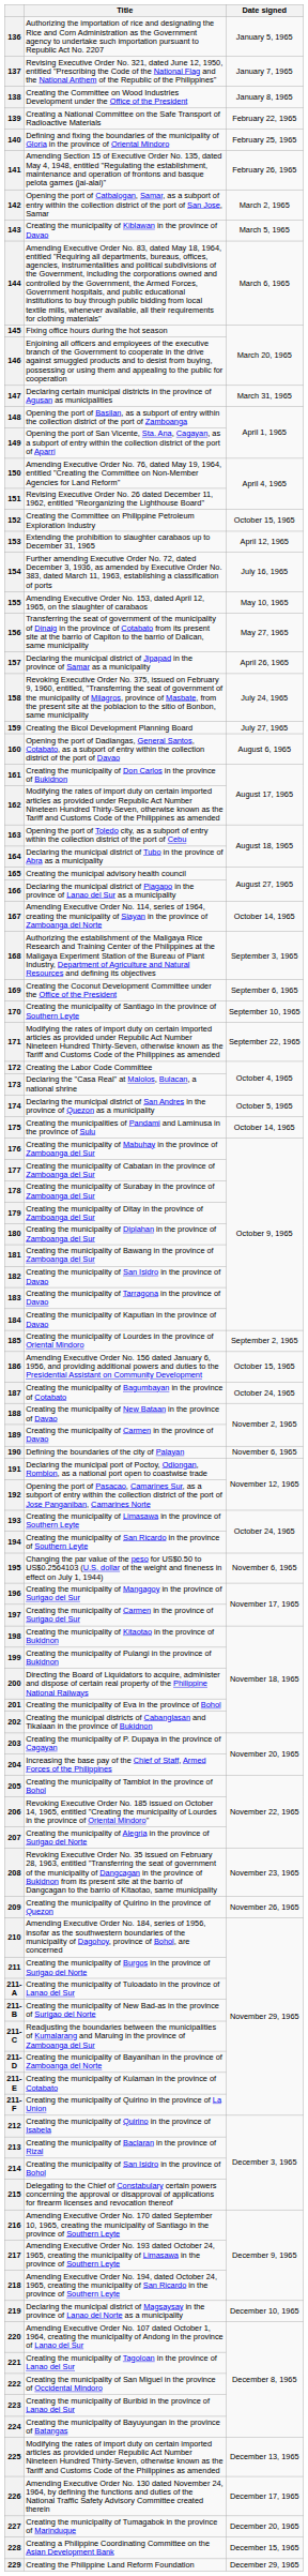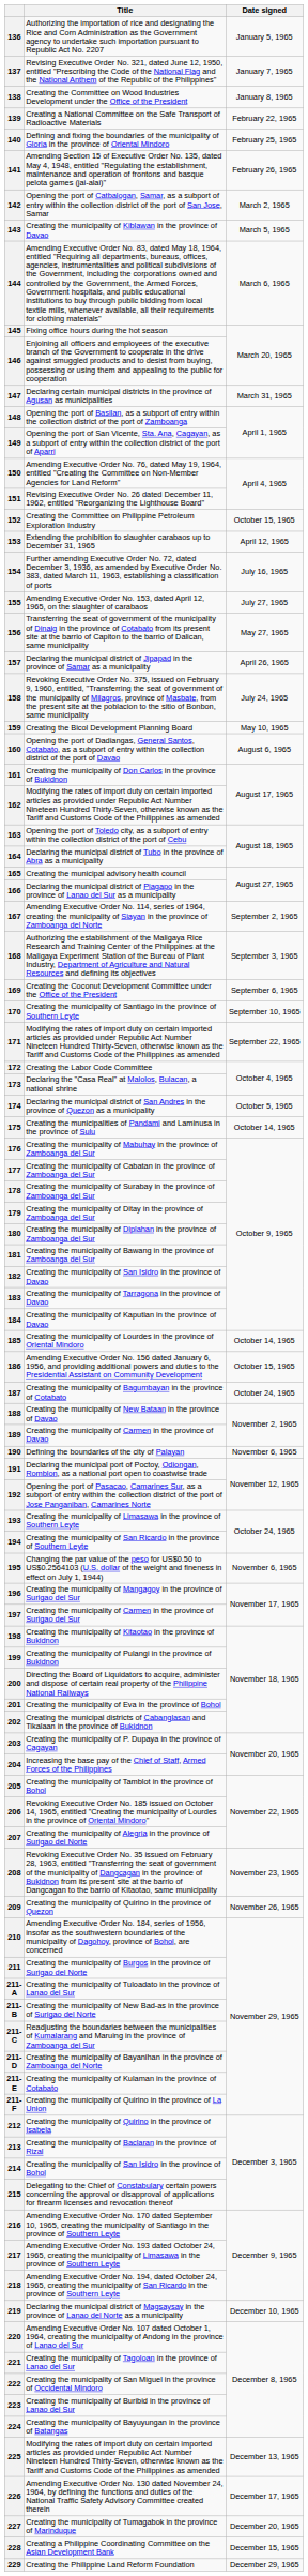155 | Date signed: May 10, 1965 -> July 27, 1965
159 | Date signed: July 27, 1965 -> May 10, 1965
167 | Date signed: October 14, 1965 -> September 2, 1965
185 | Date signed: September 2, 1965 -> October 14, 1965
